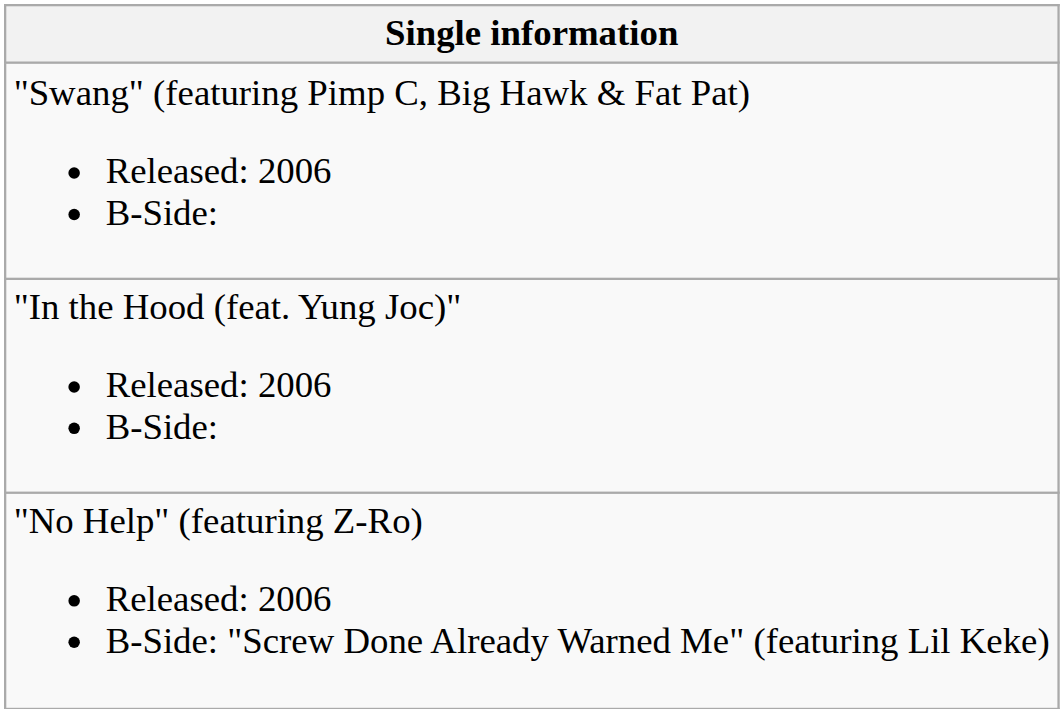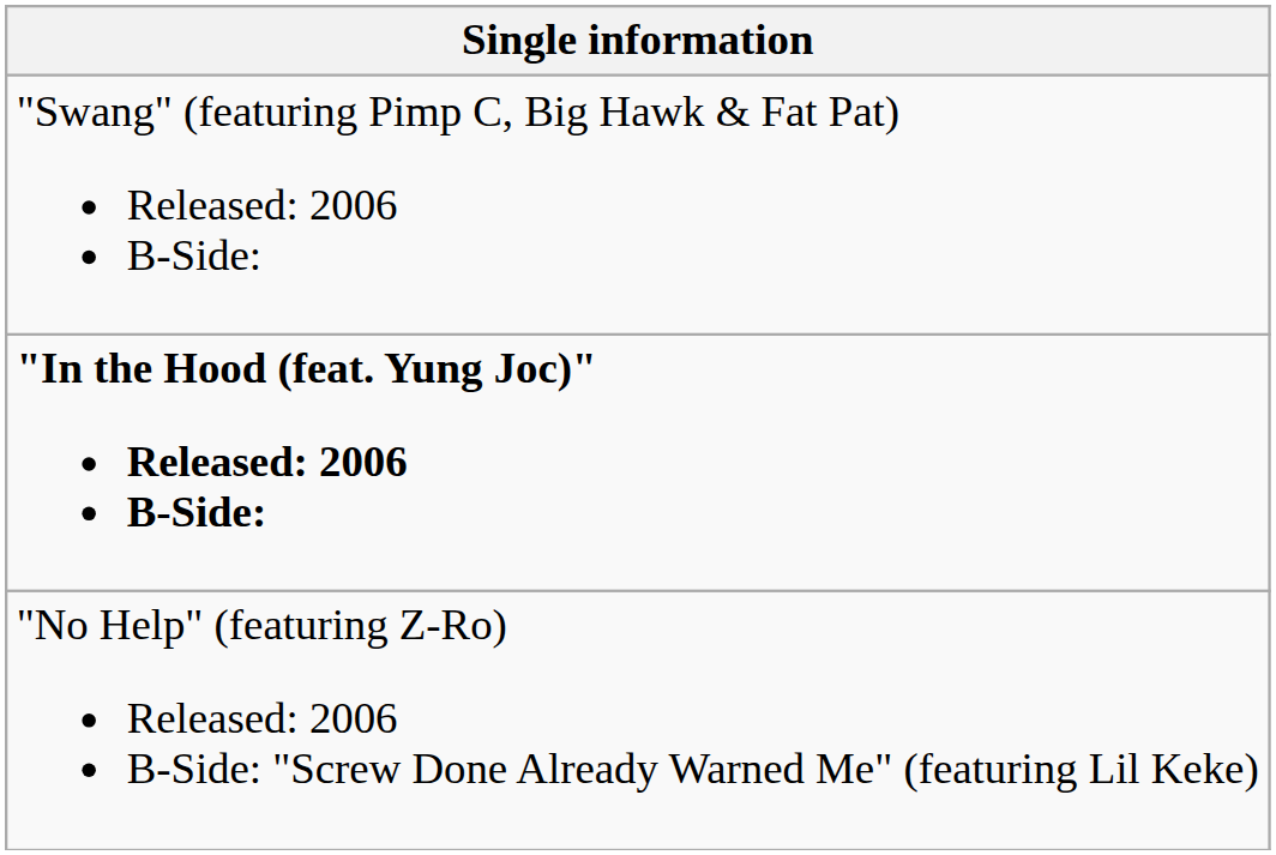row 3 | column 1: normal -> bold
